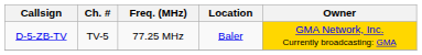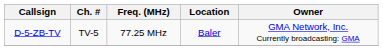D-5-ZB-TV | Owner: gold background -> no background
